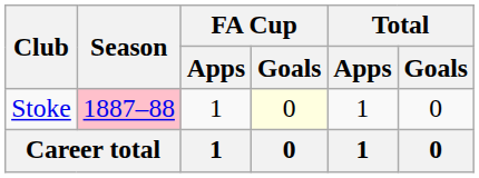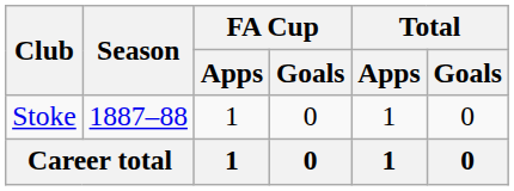Stoke | Season: pink background -> no background
Stoke | FA Cup / Goals: lightyellow background -> no background
